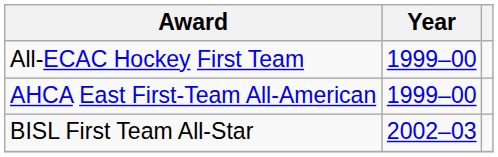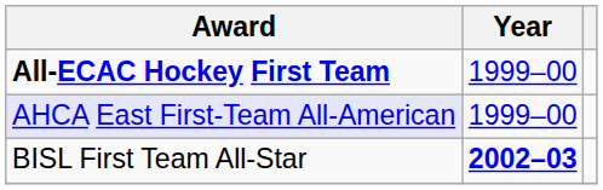row 2 | Award: normal -> bold
row 3 | Award: no background -> lavender background
row 4 | Year: normal -> bold
